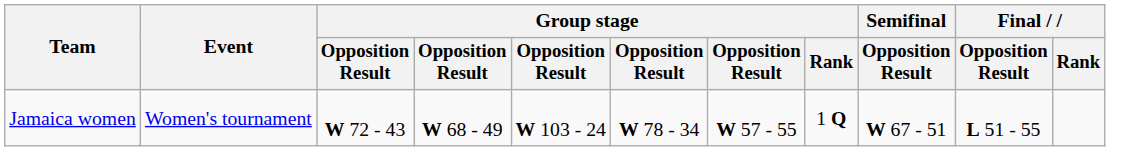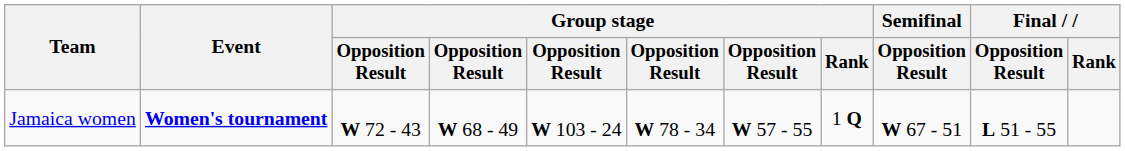Jamaica women | Event: normal -> bold
